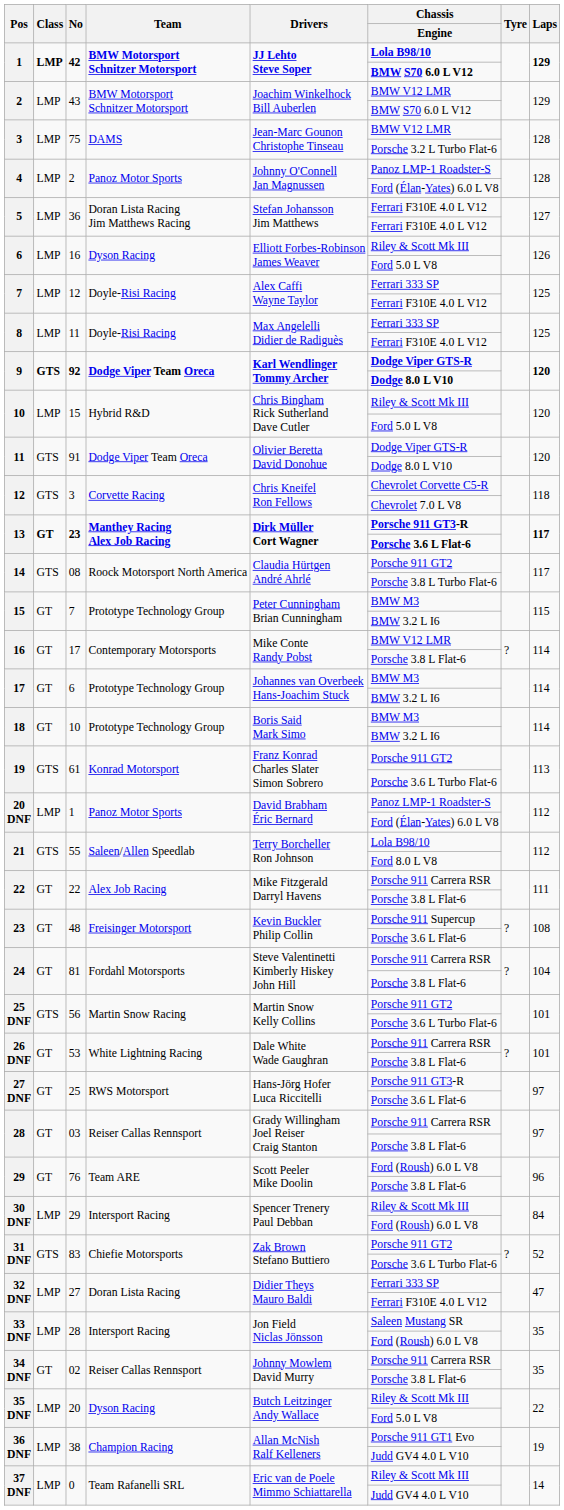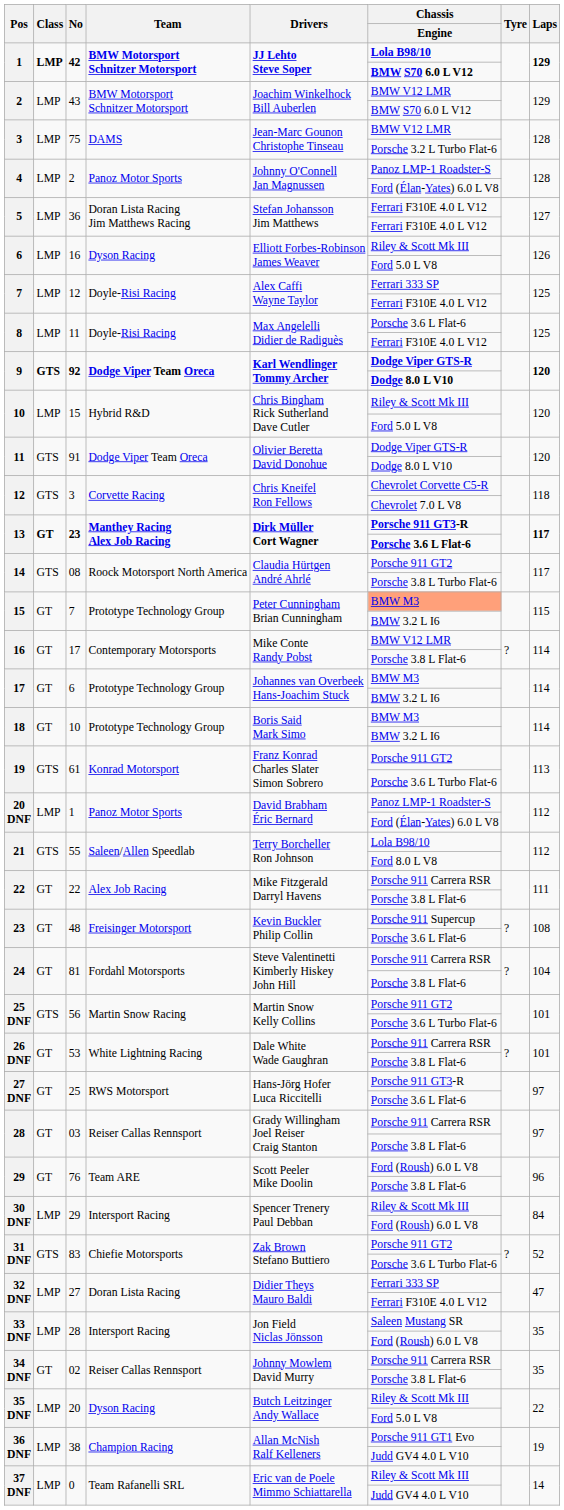row 17 | Chassis / Engine: Ferrari 333 SP -> Porsche 3.6 L Flat-6
row 31 | Chassis / Engine: no background -> lightsalmon background
